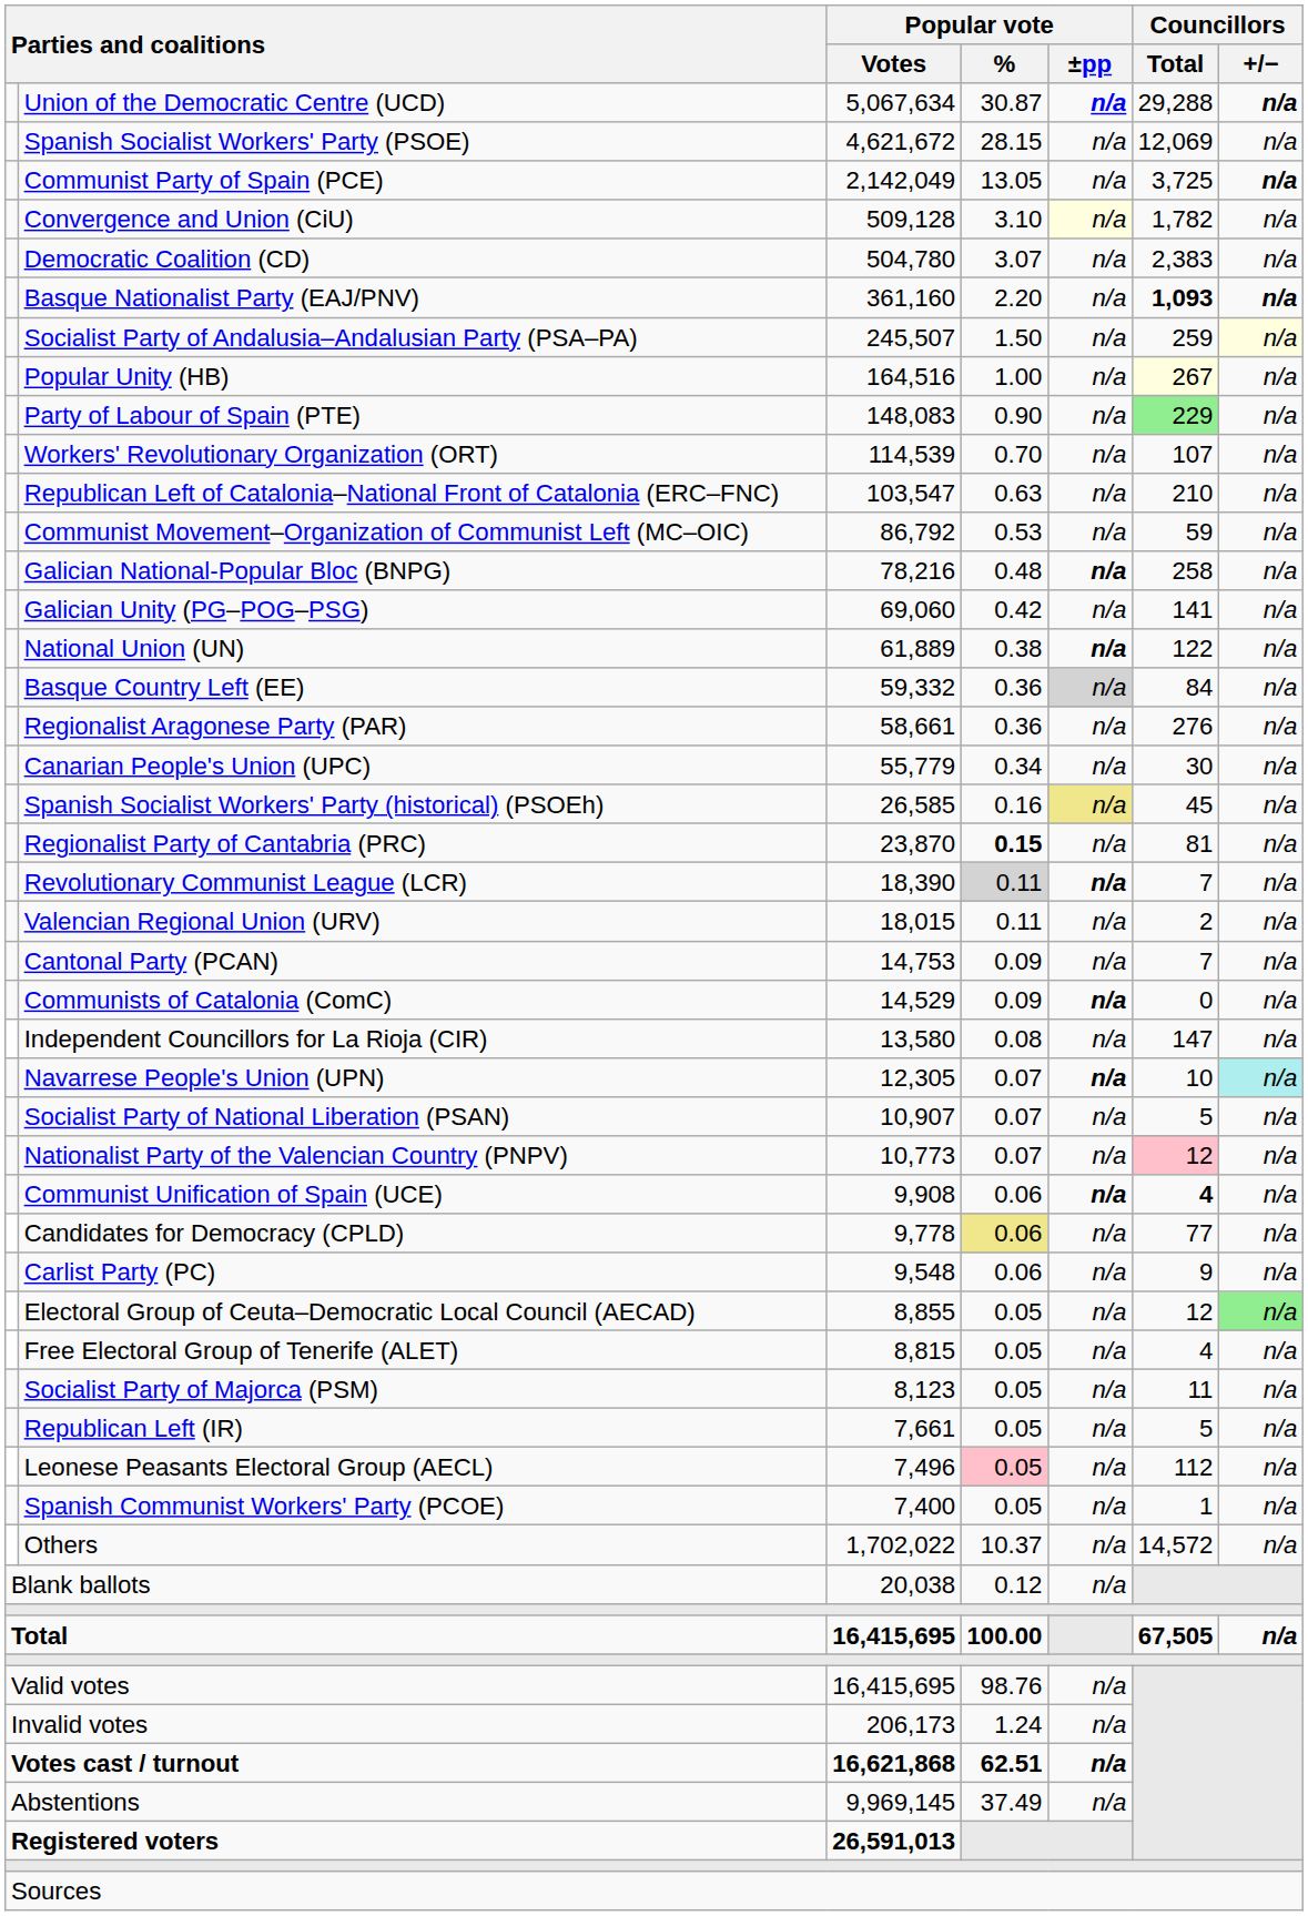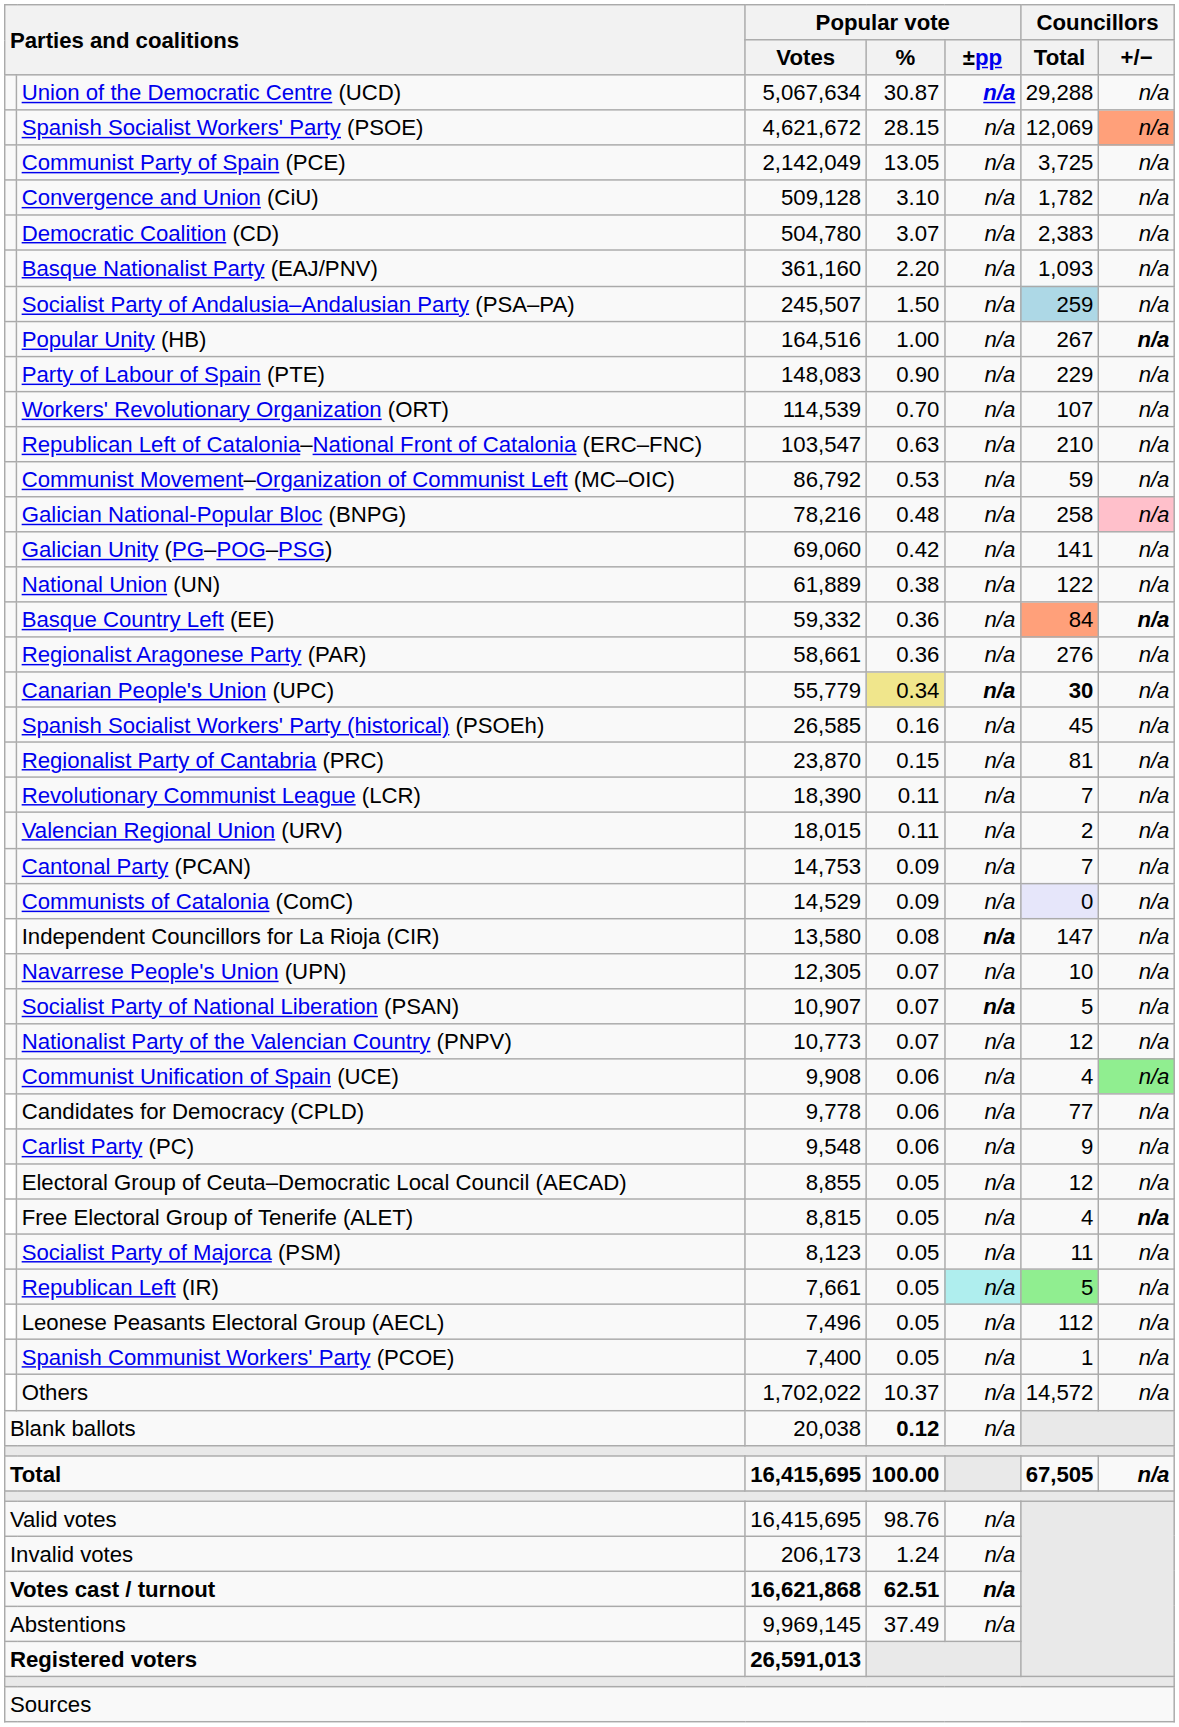Union of the Democratic Centre (UCD) | Councillors / +/−: bold -> normal
Spanish Socialist Workers' Party (PSOE) | Councillors / +/−: no background -> lightsalmon background
Communist Party of Spain (PCE) | Councillors / +/−: bold -> normal
Convergence and Union (CiU) | Popular vote / ±pp: lightyellow background -> no background
Basque Nationalist Party (EAJ/PNV) | Councillors / Total: bold -> normal
Basque Nationalist Party (EAJ/PNV) | Councillors / +/−: bold -> normal
Socialist Party of Andalusia–Andalusian Party (PSA–PA) | Councillors / Total: no background -> lightblue background
Socialist Party of Andalusia–Andalusian Party (PSA–PA) | Councillors / +/−: lightyellow background -> no background
Popular Unity (HB) | Councillors / Total: lightyellow background -> no background
Popular Unity (HB) | Councillors / +/−: normal -> bold
Party of Labour of Spain (PTE) | Councillors / Total: lightgreen background -> no background
Galician National-Popular Bloc (BNPG) | Popular vote / ±pp: bold -> normal
Galician National-Popular Bloc (BNPG) | Councillors / +/−: no background -> pink background
National Union (UN) | Popular vote / ±pp: bold -> normal
Basque Country Left (EE) | Popular vote / ±pp: lightgrey background -> no background
Basque Country Left (EE) | Councillors / Total: no background -> lightsalmon background
Basque Country Left (EE) | Councillors / +/−: normal -> bold
Canarian People's Union (UPC) | Popular vote / %: no background -> khaki background
Canarian People's Union (UPC) | Popular vote / ±pp: normal -> bold
Canarian People's Union (UPC) | Councillors / Total: normal -> bold
Spanish Socialist Workers' Party (historical) (PSOEh) | Popular vote / ±pp: khaki background -> no background
Regionalist Party of Cantabria (PRC) | Popular vote / %: bold -> normal
Revolutionary Communist League (LCR) | Popular vote / %: lightgrey background -> no background
Revolutionary Communist League (LCR) | Popular vote / ±pp: bold -> normal
Communists of Catalonia (ComC) | Popular vote / ±pp: bold -> normal
Communists of Catalonia (ComC) | Councillors / Total: no background -> lavender background
Independent Councillors for La Rioja (CIR) | Popular vote / ±pp: normal -> bold
Navarrese People's Union (UPN) | Popular vote / ±pp: bold -> normal
Navarrese People's Union (UPN) | Councillors / +/−: paleturquoise background -> no background
Socialist Party of National Liberation (PSAN) | Popular vote / ±pp: normal -> bold
Nationalist Party of the Valencian Country (PNPV) | Councillors / Total: pink background -> no background
Communist Unification of Spain (UCE) | Popular vote / ±pp: bold -> normal
Communist Unification of Spain (UCE) | Councillors / Total: bold -> normal
Communist Unification of Spain (UCE) | Councillors / +/−: no background -> lightgreen background
Candidates for Democracy (CPLD) | Popular vote / %: khaki background -> no background
Electoral Group of Ceuta–Democratic Local Council (AECAD) | Councillors / +/−: lightgreen background -> no background
Free Electoral Group of Tenerife (ALET) | Councillors / +/−: normal -> bold
Republican Left (IR) | Popular vote / ±pp: no background -> paleturquoise background
Republican Left (IR) | Councillors / Total: no background -> lightgreen background
Leonese Peasants Electoral Group (AECL) | Popular vote / %: pink background -> no background
Blank ballots | Popular vote / %: normal -> bold
